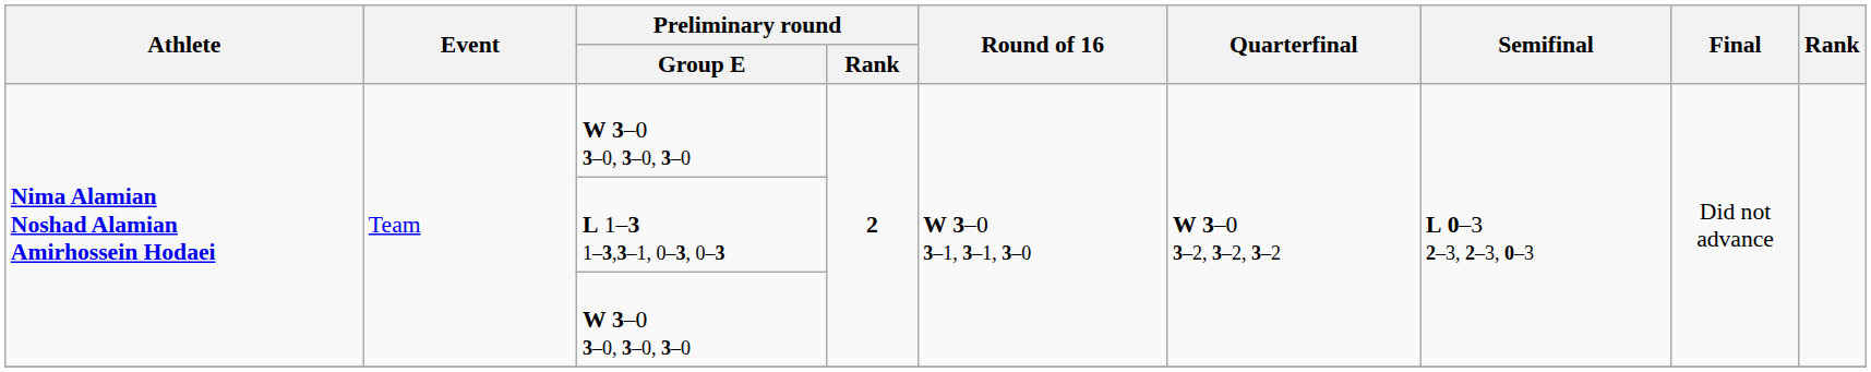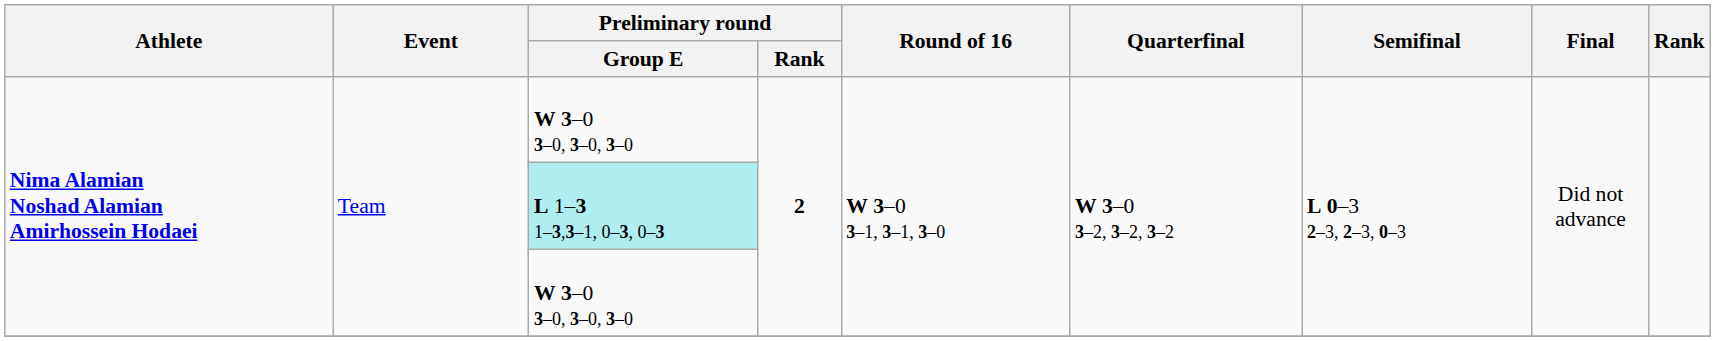L 1–3 1–3,3–1, 0–3, 0–3 | Preliminary round / Group E: no background -> paleturquoise background
